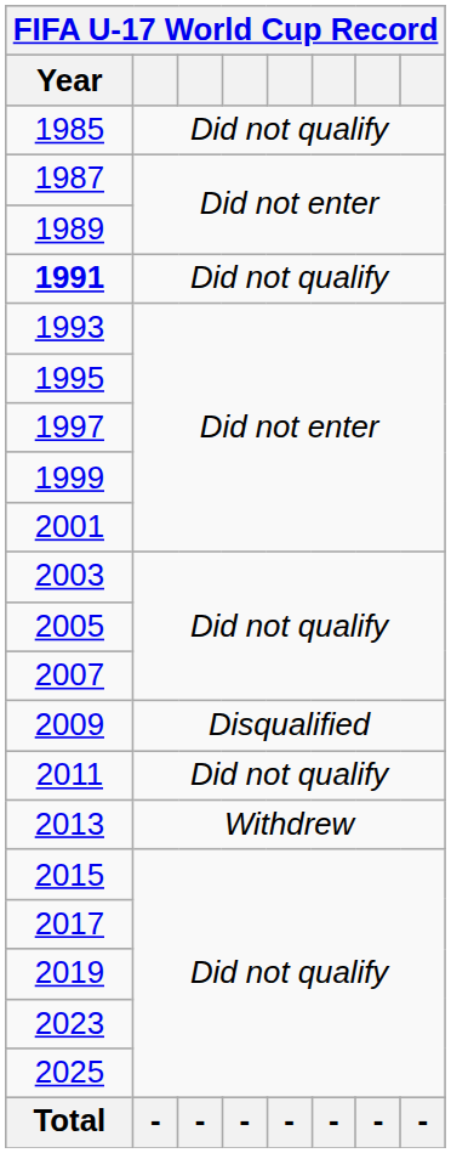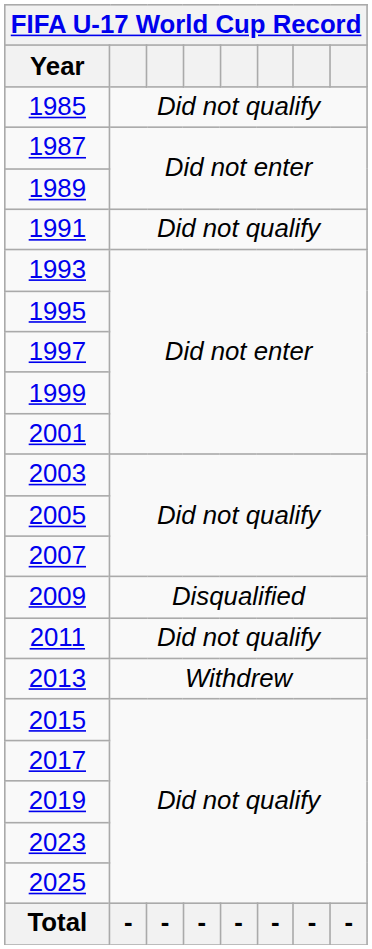1991 | Year: bold -> normal
